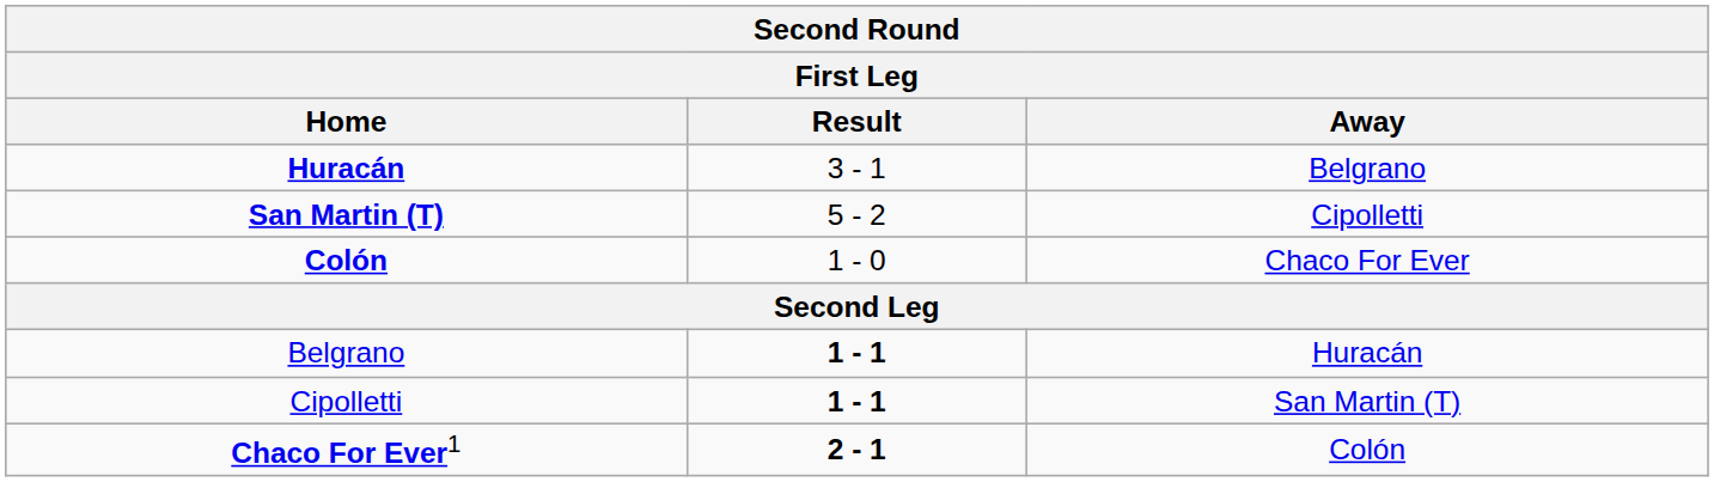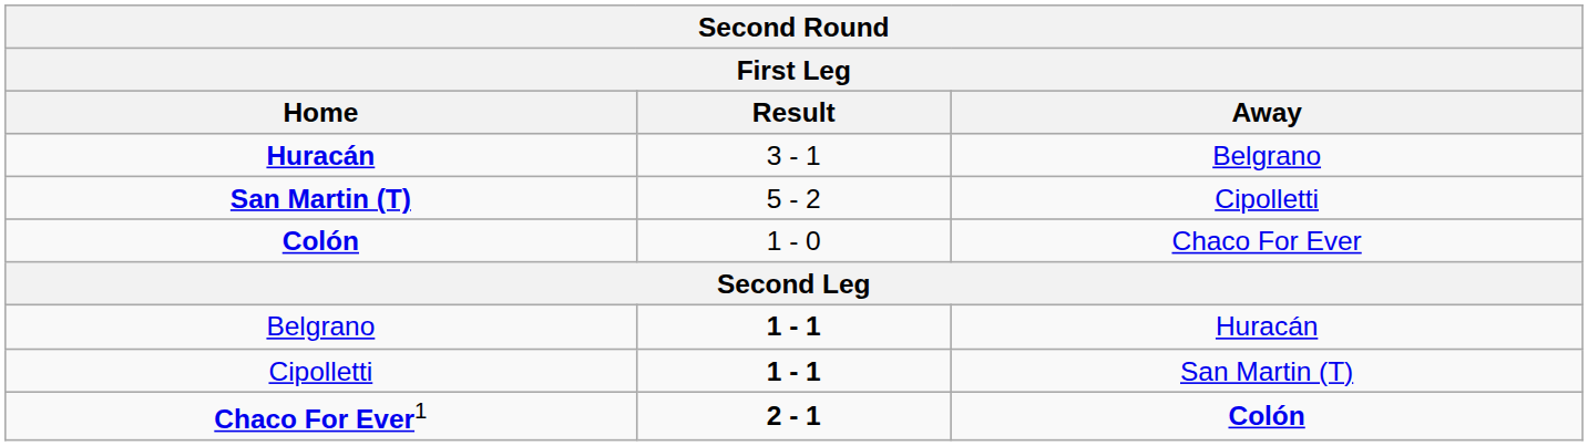Chaco For Ever1 | Away: normal -> bold
